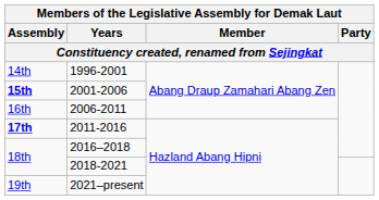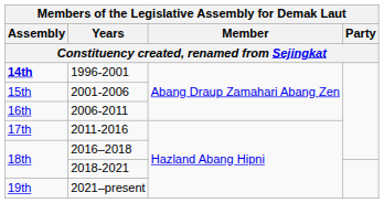1996-2001 | Assembly / Constituency created, renamed from Sejingkat: normal -> bold
2001-2006 | Assembly / Constituency created, renamed from Sejingkat: bold -> normal
2011-2016 | Assembly / Constituency created, renamed from Sejingkat: bold -> normal
